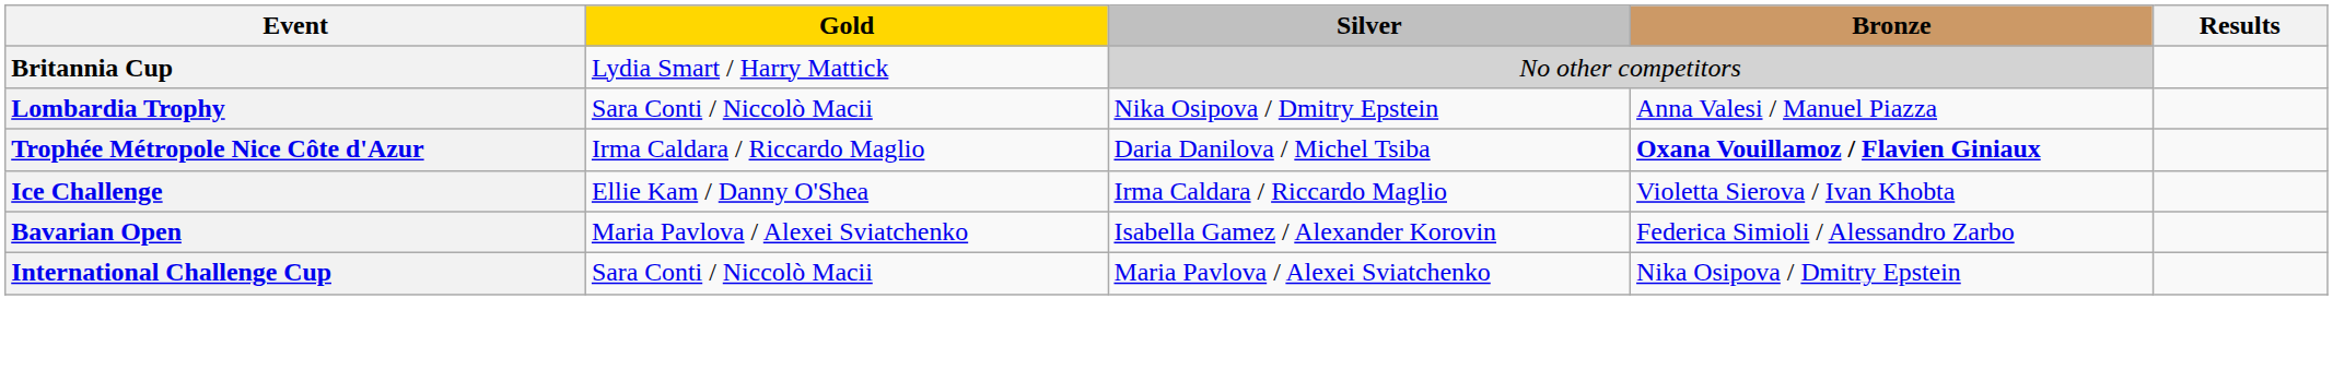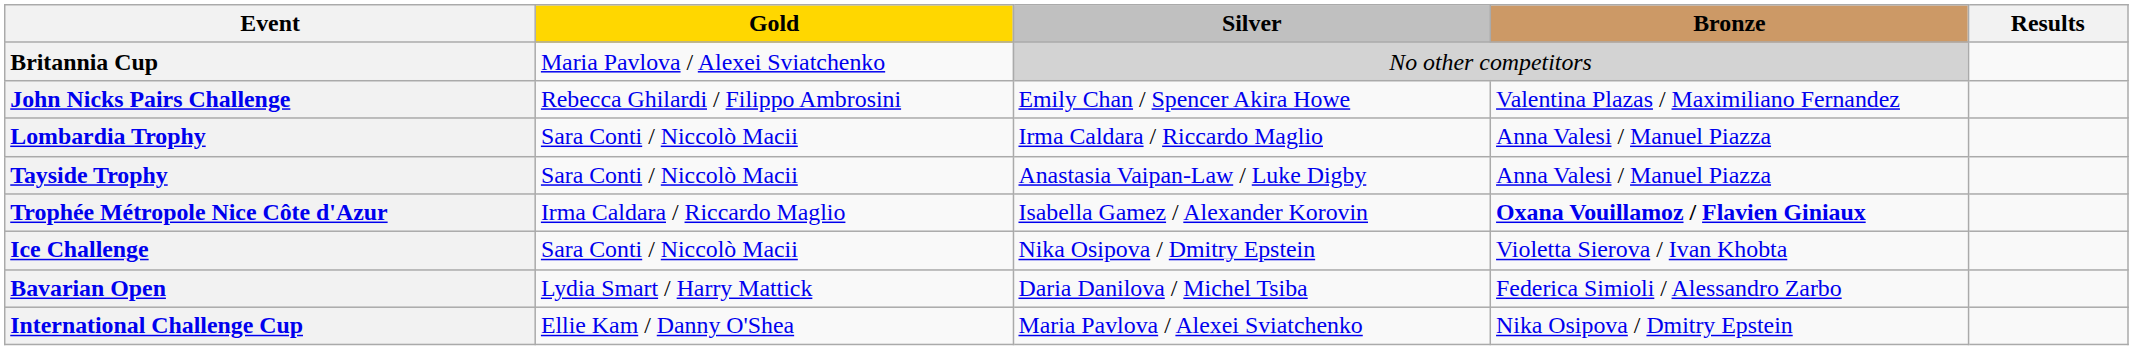Britannia Cup | Gold: Lydia Smart / Harry Mattick -> Maria Pavlova / Alexei Sviatchenko
+ row: John Nicks Pairs Challenge | Rebecca Ghilardi / Filippo Ambrosini | Emily Chan / Spencer Akira Howe | Valentina Plazas / Maximiliano Fernandez
Lombardia Trophy | Silver: Nika Osipova / Dmitry Epstein -> Irma Caldara / Riccardo Maglio
+ row: Tayside Trophy | Sara Conti / Niccolò Macii | Anastasia Vaipan-Law / Luke Digby | Anna Valesi / Manuel Piazza
Trophée Métropole Nice Côte d'Azur | Silver: Daria Danilova / Michel Tsiba -> Isabella Gamez / Alexander Korovin
Ice Challenge | Gold: Ellie Kam / Danny O'Shea -> Sara Conti / Niccolò Macii
Ice Challenge | Silver: Irma Caldara / Riccardo Maglio -> Nika Osipova / Dmitry Epstein
Bavarian Open | Gold: Maria Pavlova / Alexei Sviatchenko -> Lydia Smart / Harry Mattick
Bavarian Open | Silver: Isabella Gamez / Alexander Korovin -> Daria Danilova / Michel Tsiba
International Challenge Cup | Gold: Sara Conti / Niccolò Macii -> Ellie Kam / Danny O'Shea
